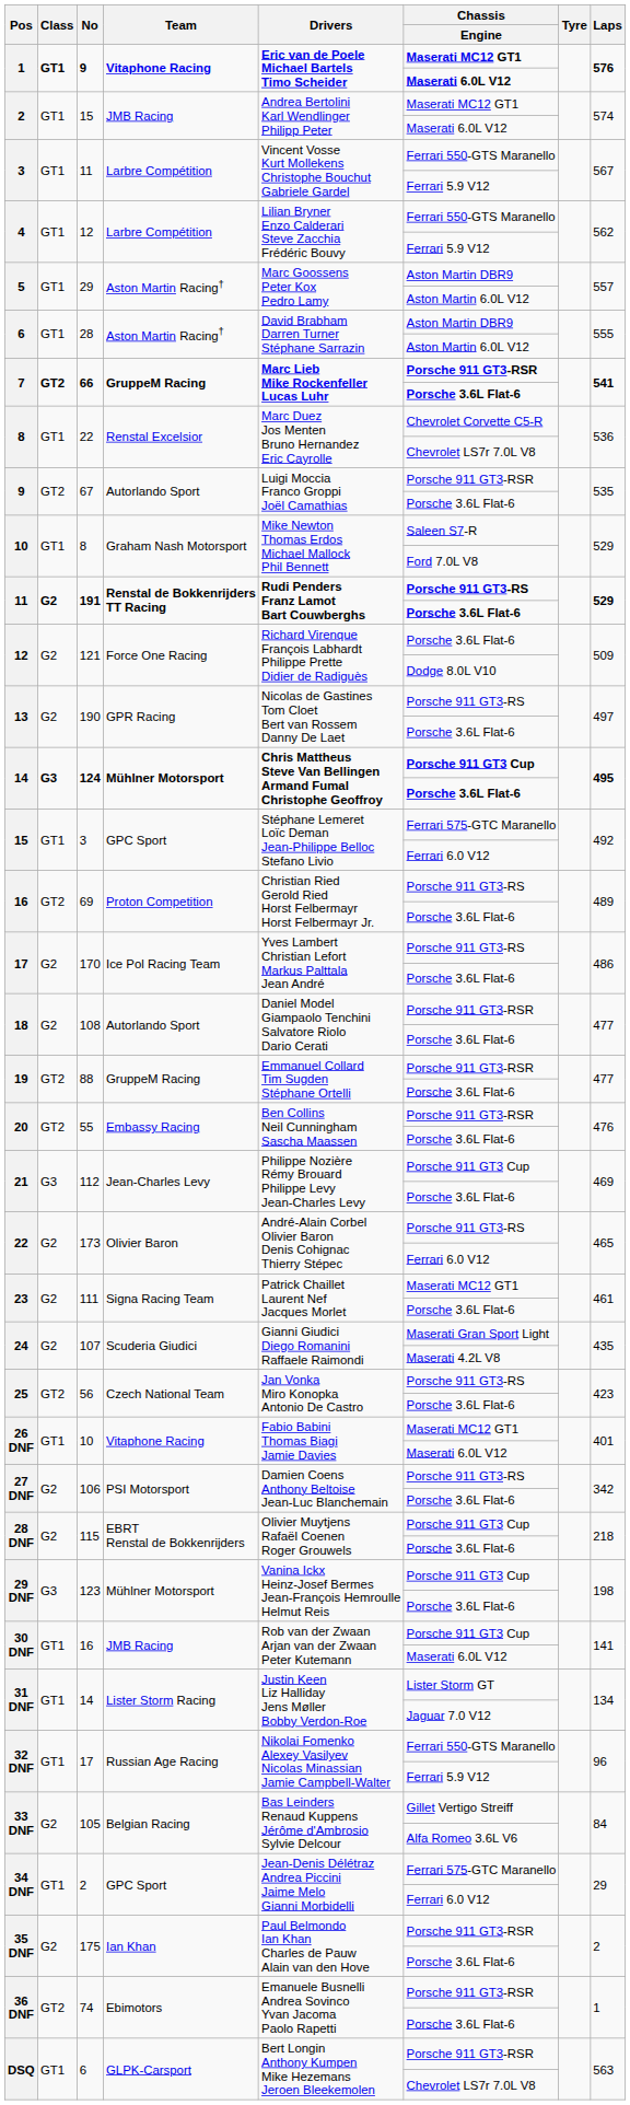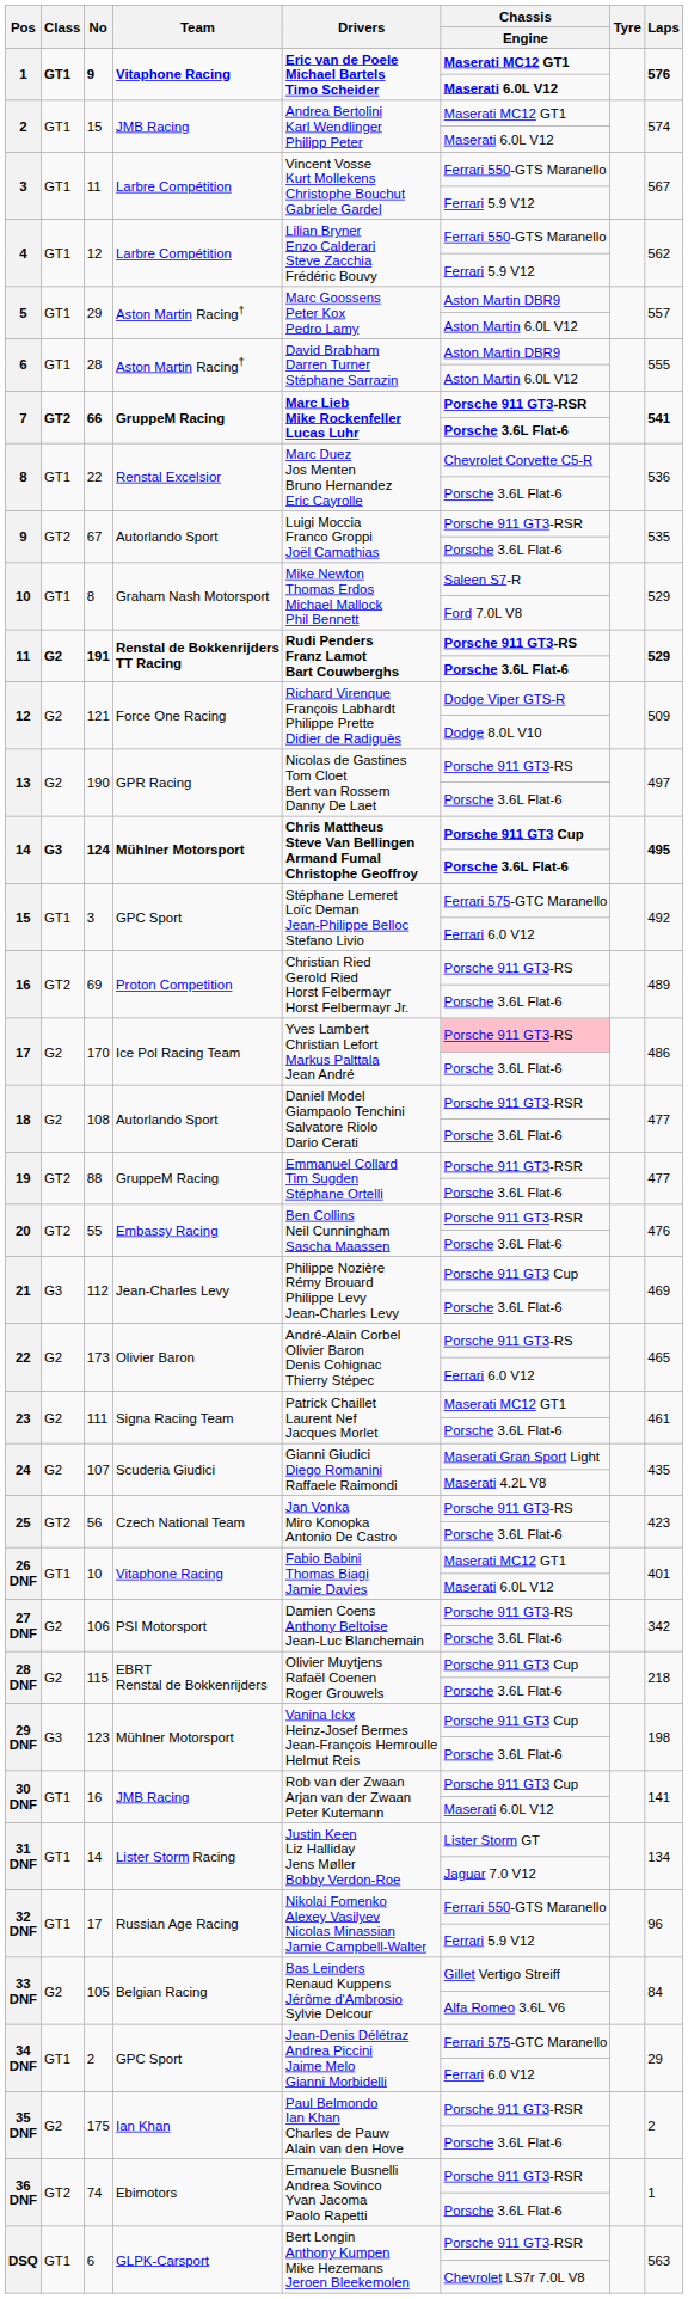row 18 | Chassis / Engine: Chevrolet LS7r 7.0L V8 -> Porsche 3.6L Flat-6
row 25 | Chassis / Engine: Porsche 3.6L Flat-6 -> Dodge Viper GTS-R
row 35 | Chassis / Engine: no background -> pink background
